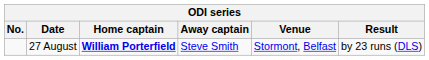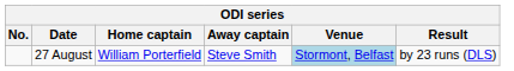27 August | Home captain: bold -> normal
27 August | Venue: no background -> lightblue background
